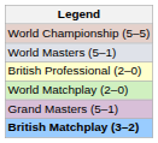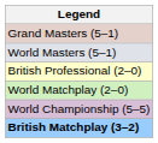row 2 | column 1: World Championship (5–5) -> Grand Masters (5–1)
row 6 | column 1: Grand Masters (5–1) -> World Championship (5–5)
